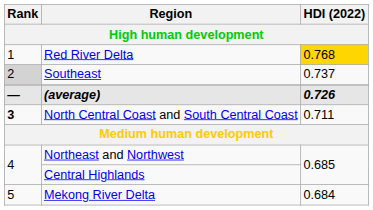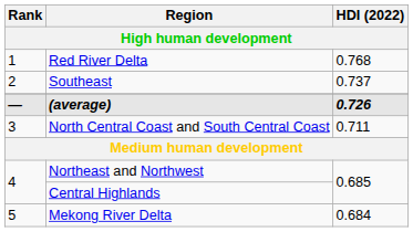Red River Delta | HDI (2022): gold background -> no background
Southeast | Rank: lightgrey background -> no background
North Central Coast and South Central Coast | Rank: bold -> normal
